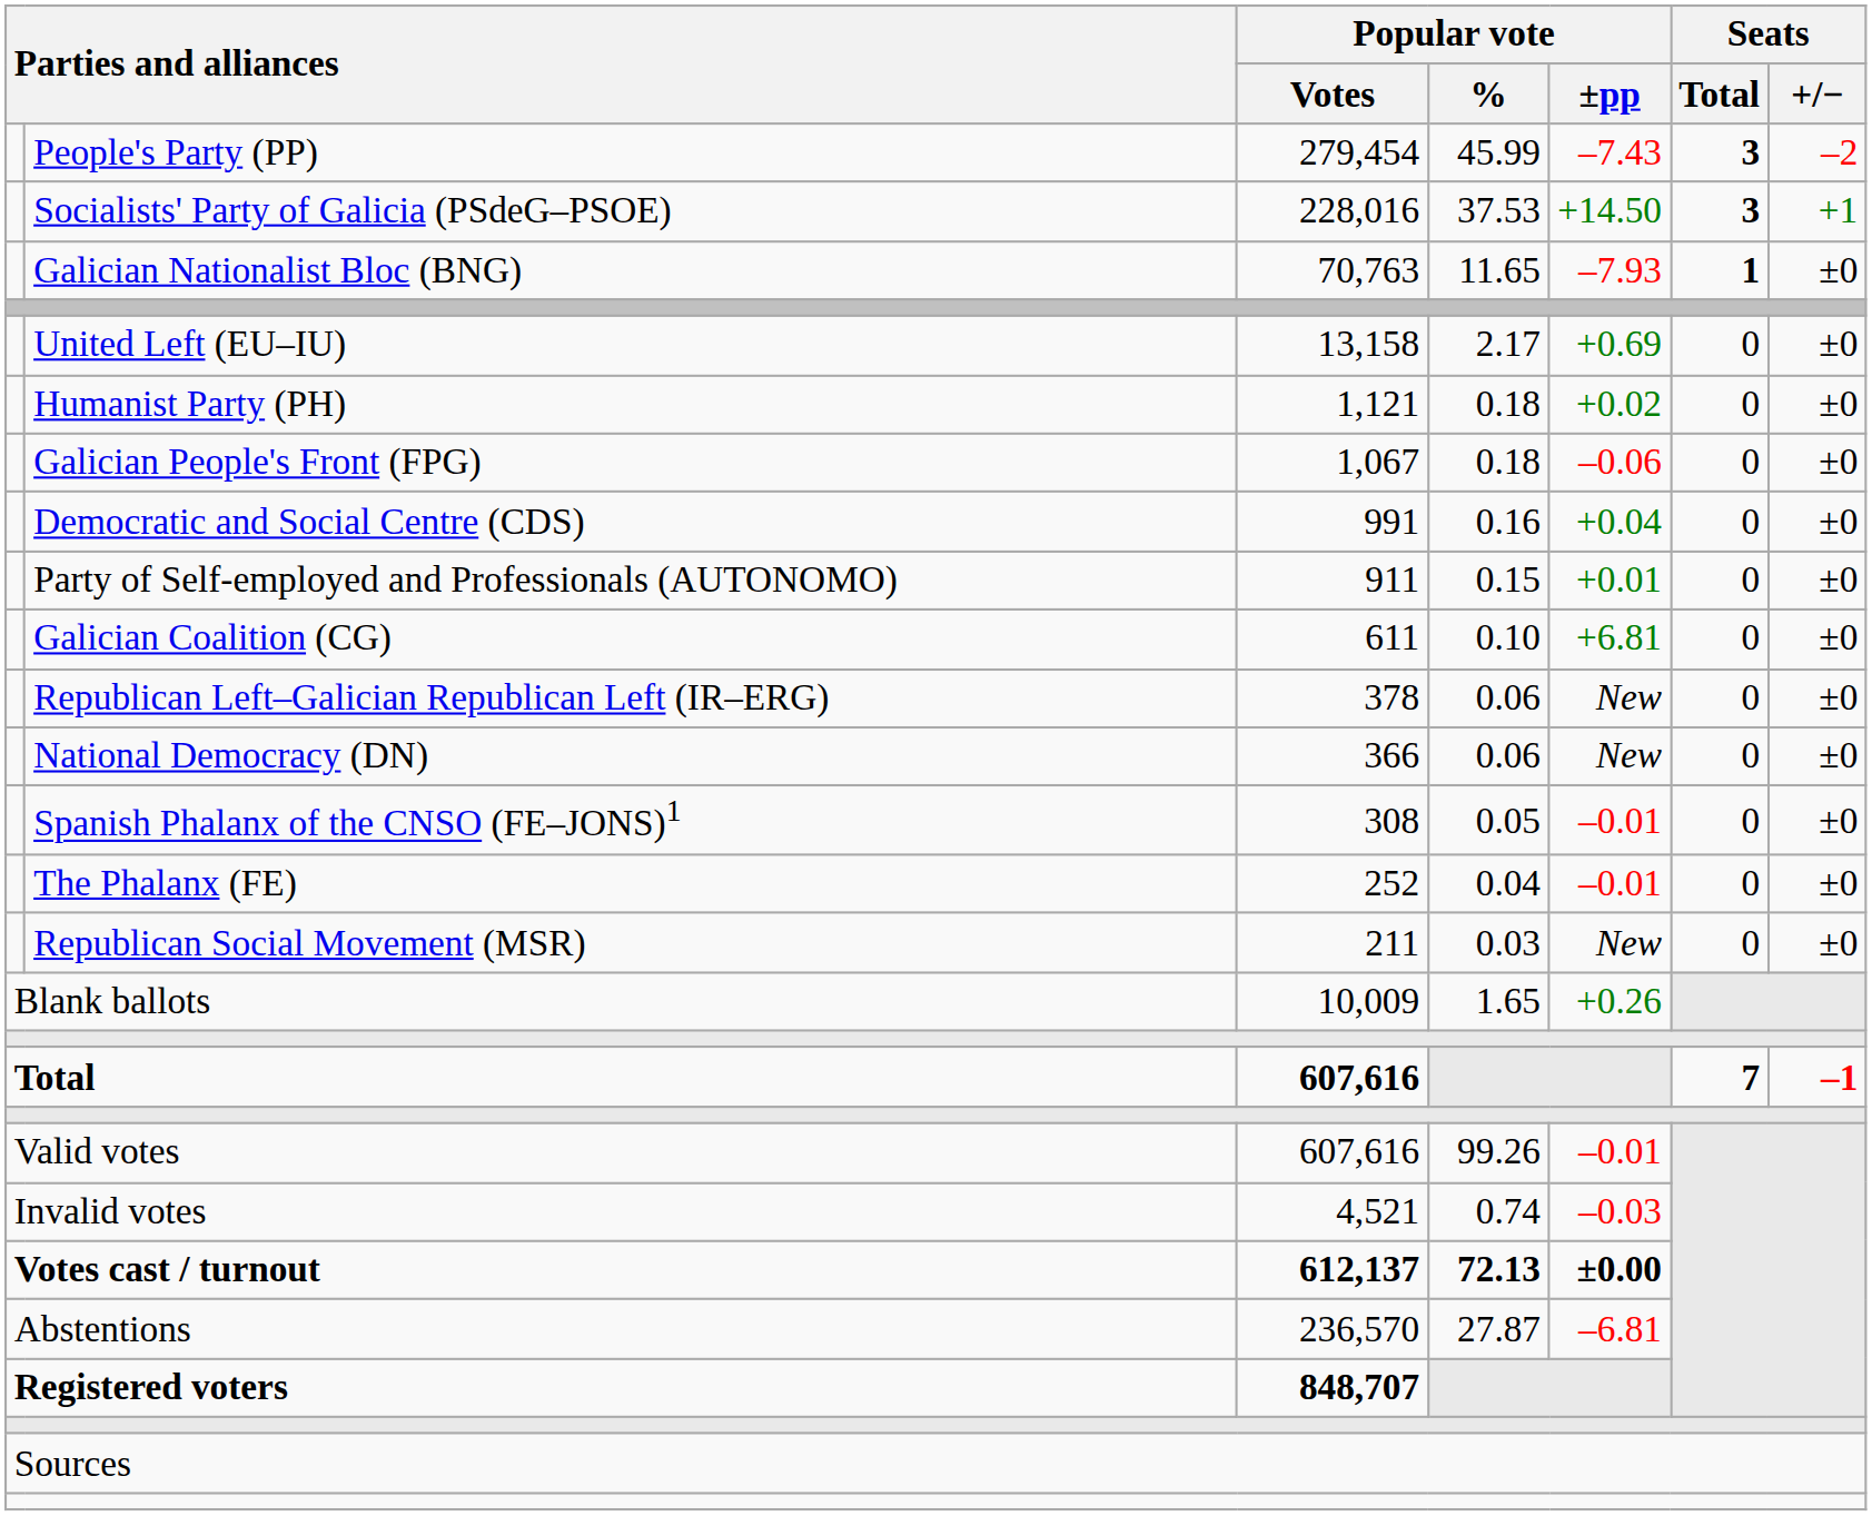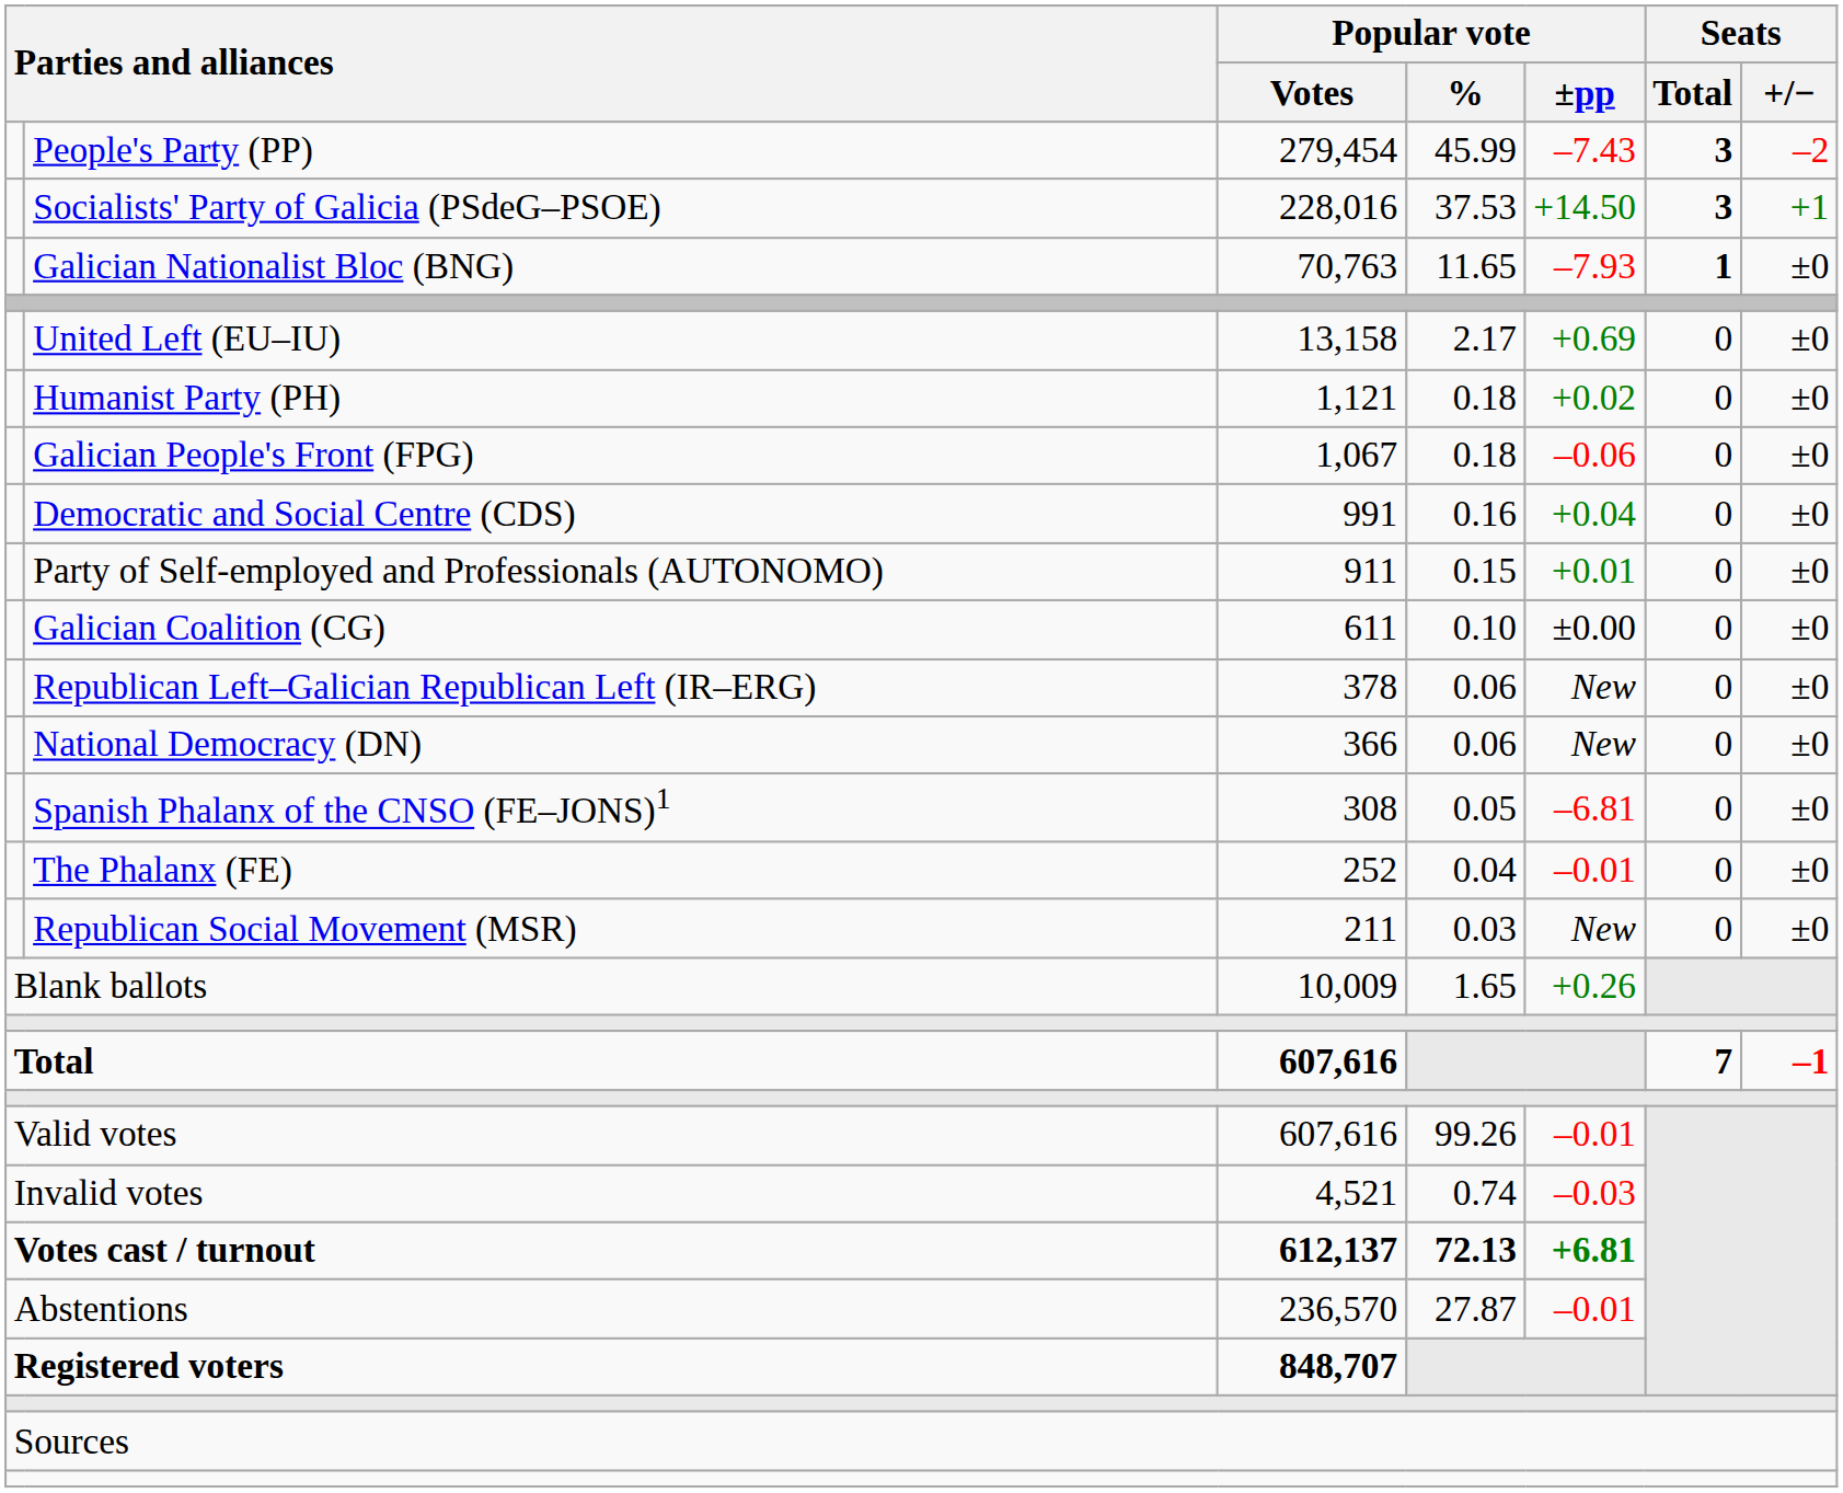Galician Coalition (CG) | Popular vote / ±pp: +6.81 -> ±0.00
Spanish Phalanx of the CNSO (FE–JONS)1 | Popular vote / ±pp: –0.01 -> –6.81
Votes cast / turnout | Popular vote / ±pp: ±0.00 -> +6.81
Abstentions | Popular vote / ±pp: –6.81 -> –0.01
